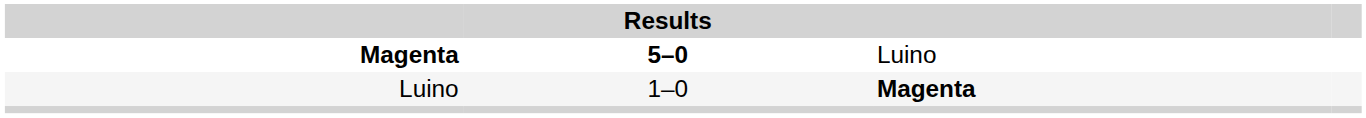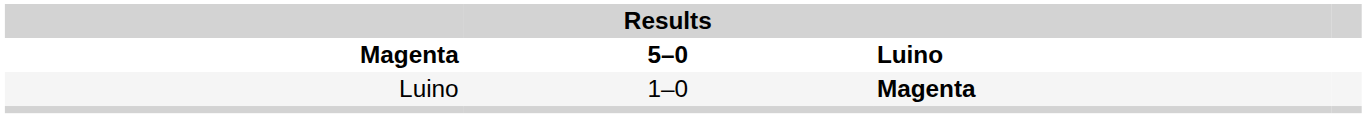row 2 | column 3: normal -> bold
